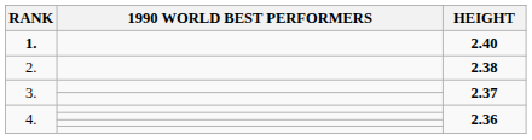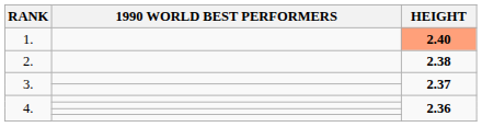1. | RANK: bold -> normal
1. | HEIGHT: no background -> lightsalmon background
